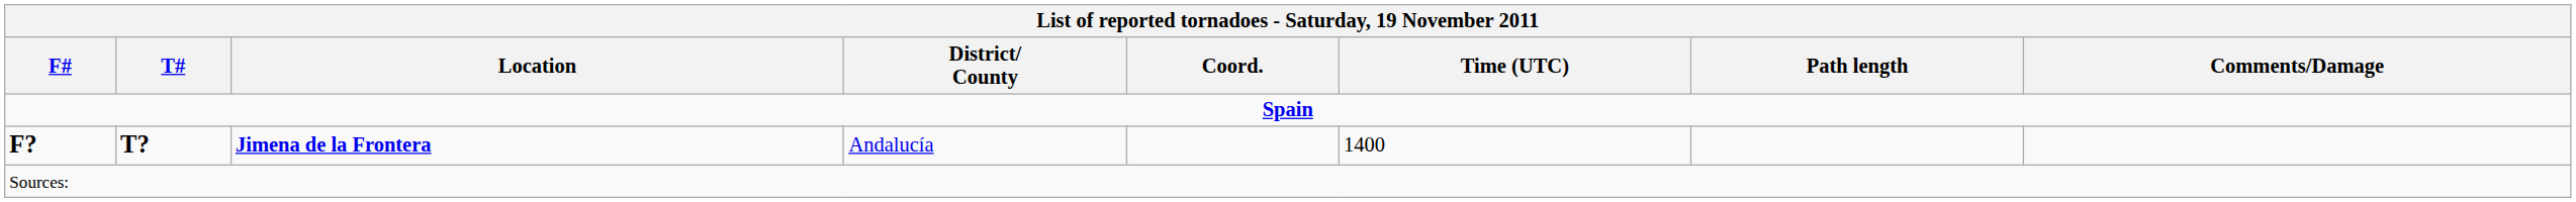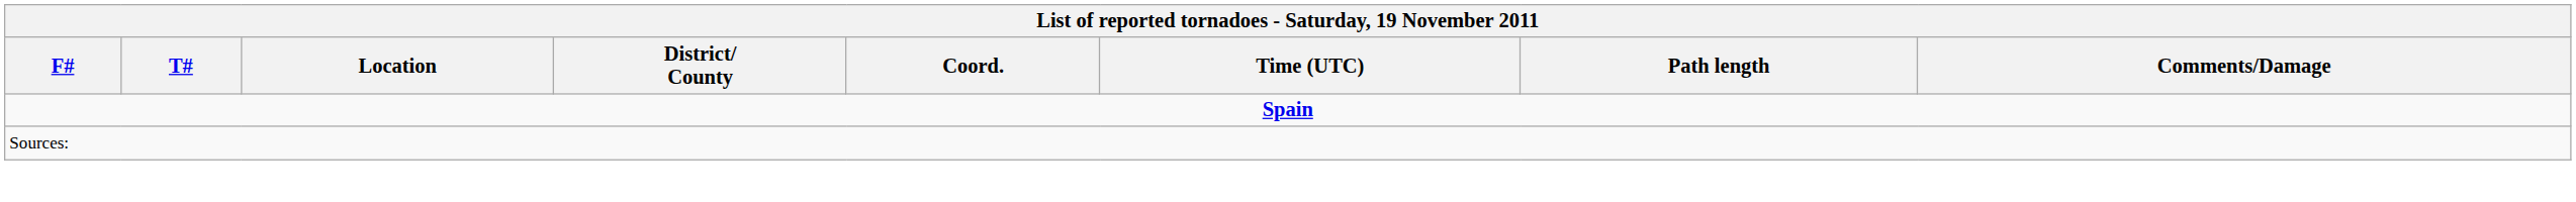- row: F? | T? | Jimena de la Frontera | Andalucía | 1400
